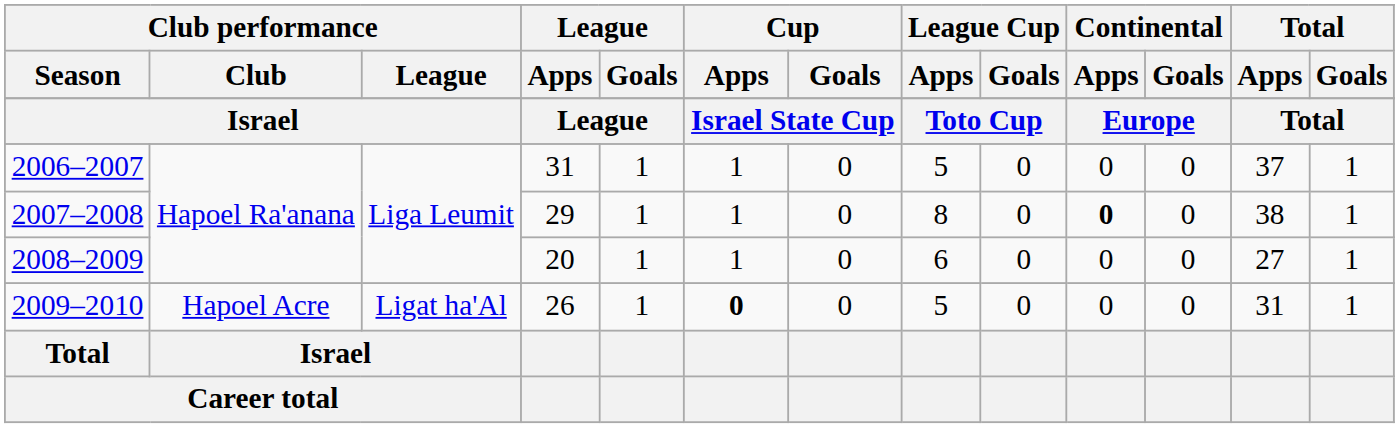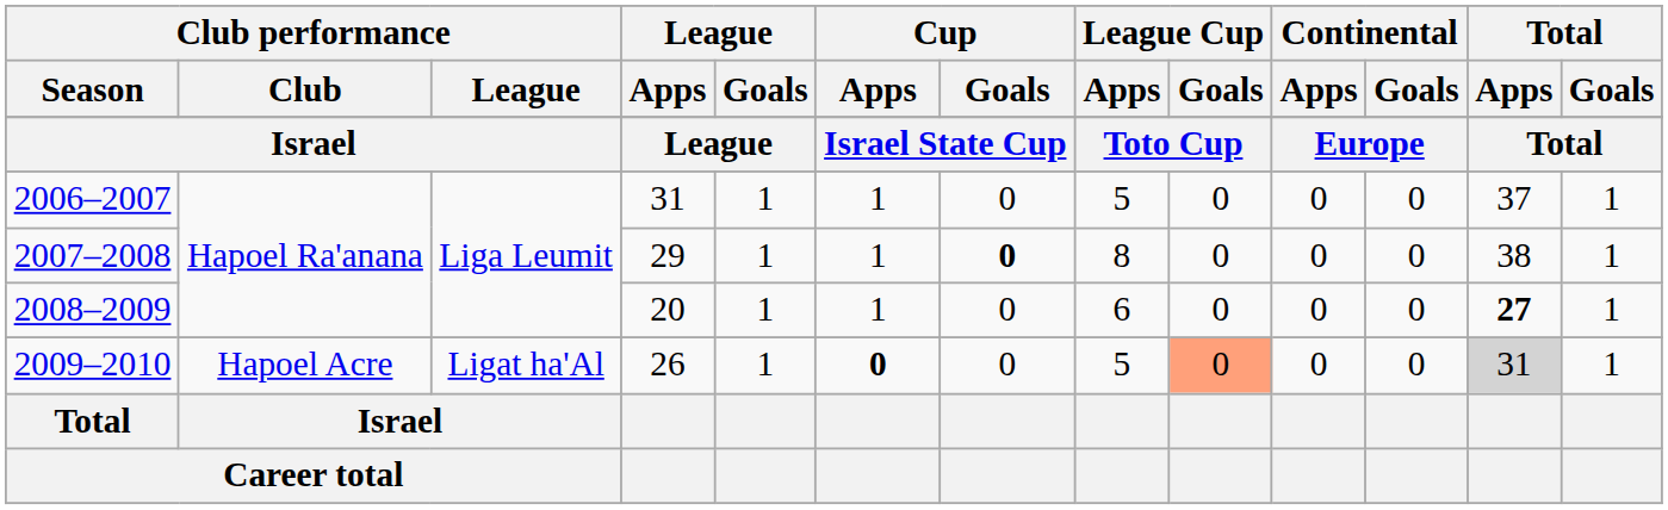2007–2008 | Cup / Goals: normal -> bold
2007–2008 | Continental / Apps: bold -> normal
2008–2009 | Total / Apps: normal -> bold
2009–2010 | League Cup / Goals: no background -> lightsalmon background
2009–2010 | Total / Apps: no background -> lightgrey background
